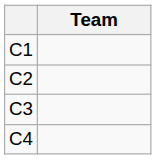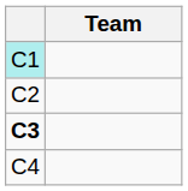C1 | column 1: no background -> paleturquoise background
C3 | column 1: normal -> bold
